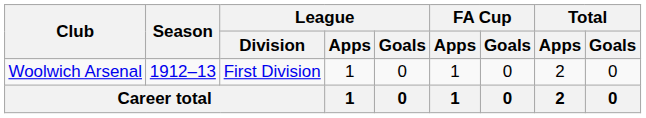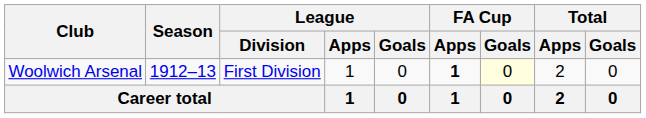Woolwich Arsenal | FA Cup / Apps: normal -> bold
Woolwich Arsenal | FA Cup / Goals: no background -> lightyellow background
